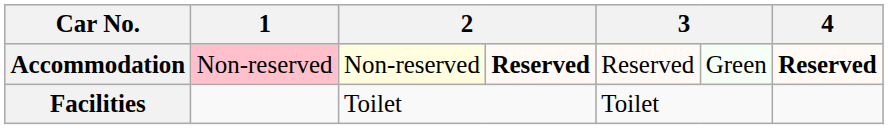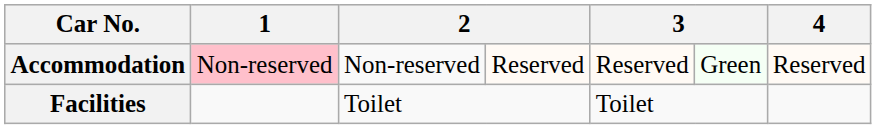Accommodation | column 3: lightyellow background -> no background
Accommodation | column 4: bold -> normal
Accommodation | 4: bold -> normal
